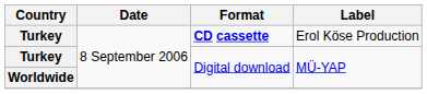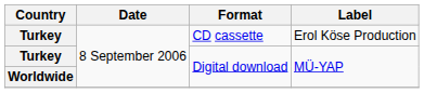CD cassette | Format: bold -> normal
